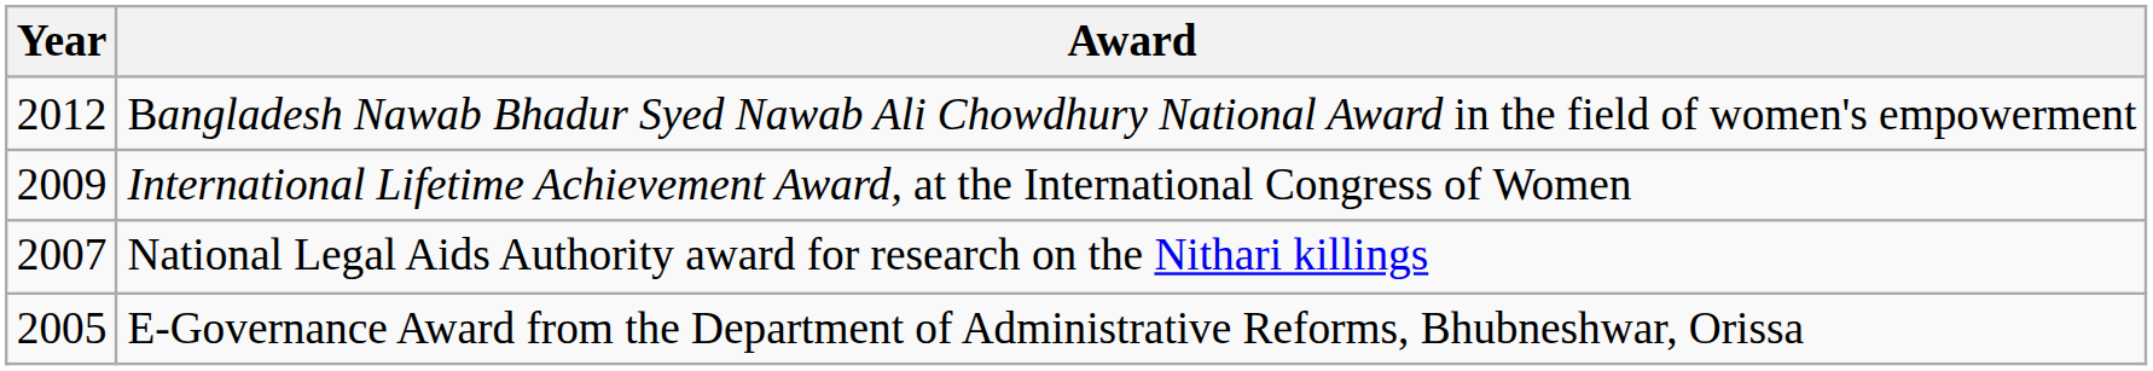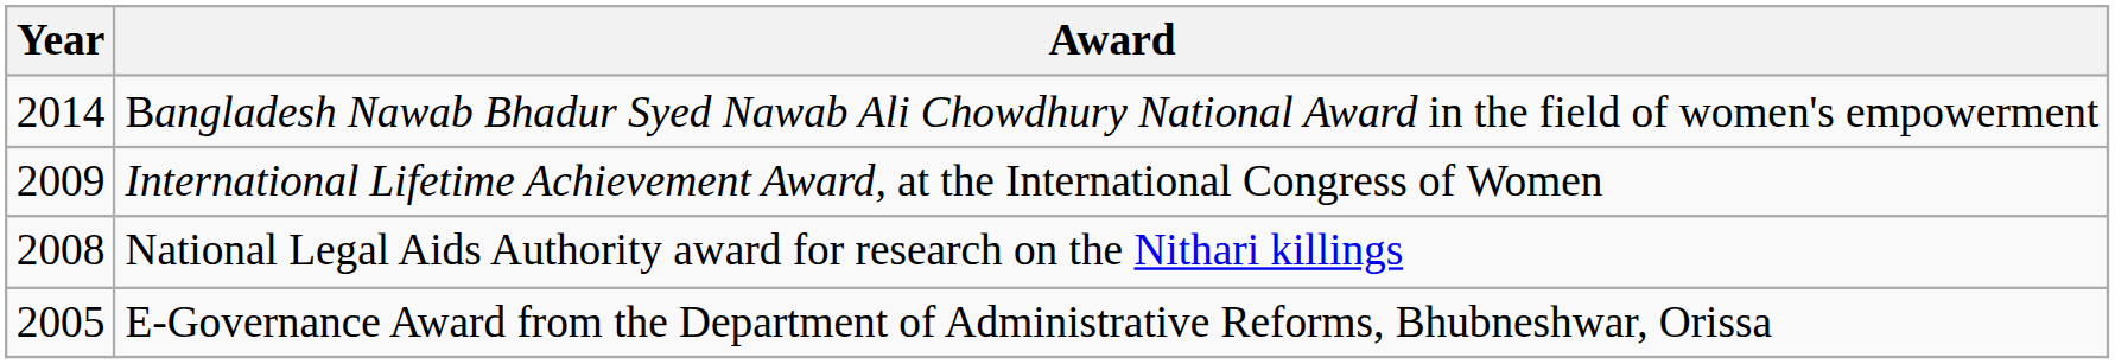row 2 | Year: 2012 -> 2014
row 4 | Year: 2007 -> 2008
